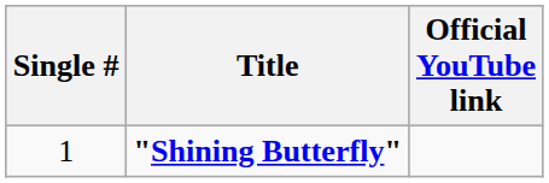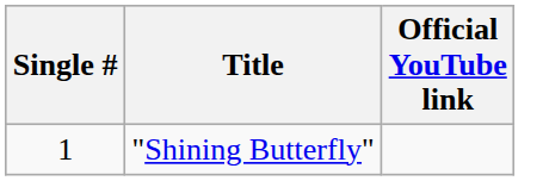"Shining Butterfly" | Title: bold -> normal
